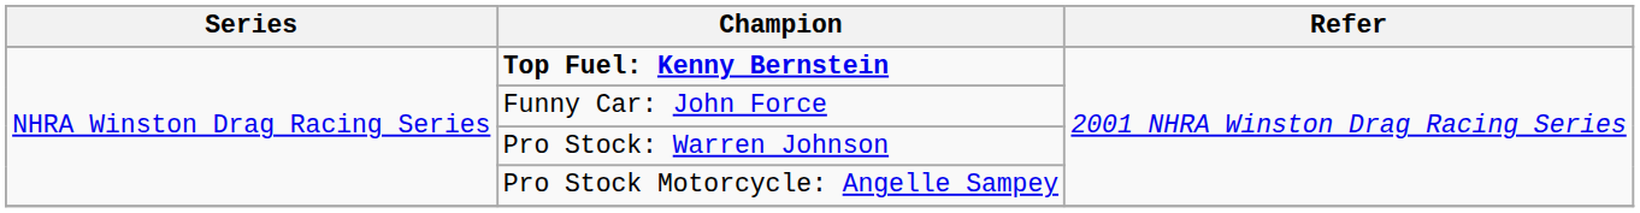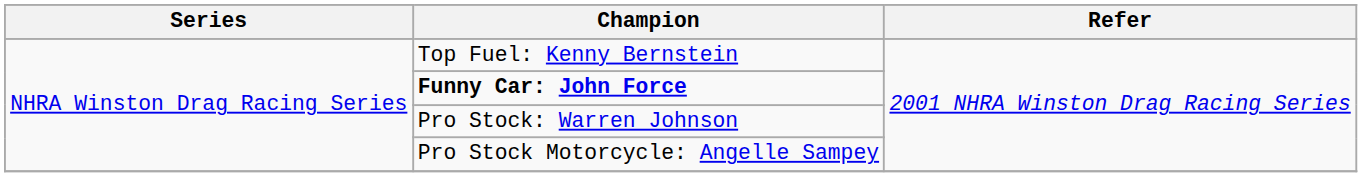Top Fuel: Kenny Bernstein | Champion: bold -> normal
Funny Car: John Force | Champion: normal -> bold
